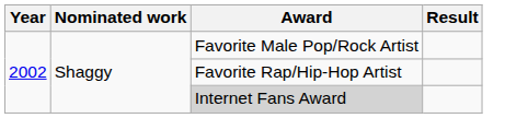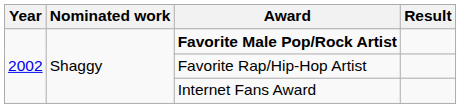Favorite Male Pop/Rock Artist | Award: normal -> bold
Internet Fans Award | Award: lightgrey background -> no background
